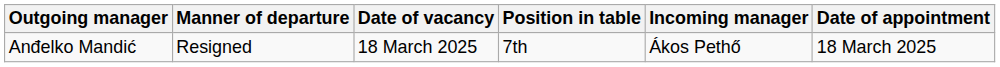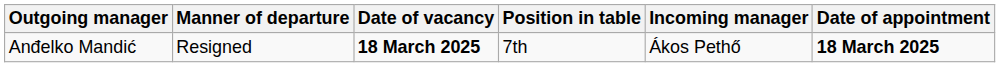Anđelko Mandić | Date of vacancy: normal -> bold
Anđelko Mandić | Date of appointment: normal -> bold
